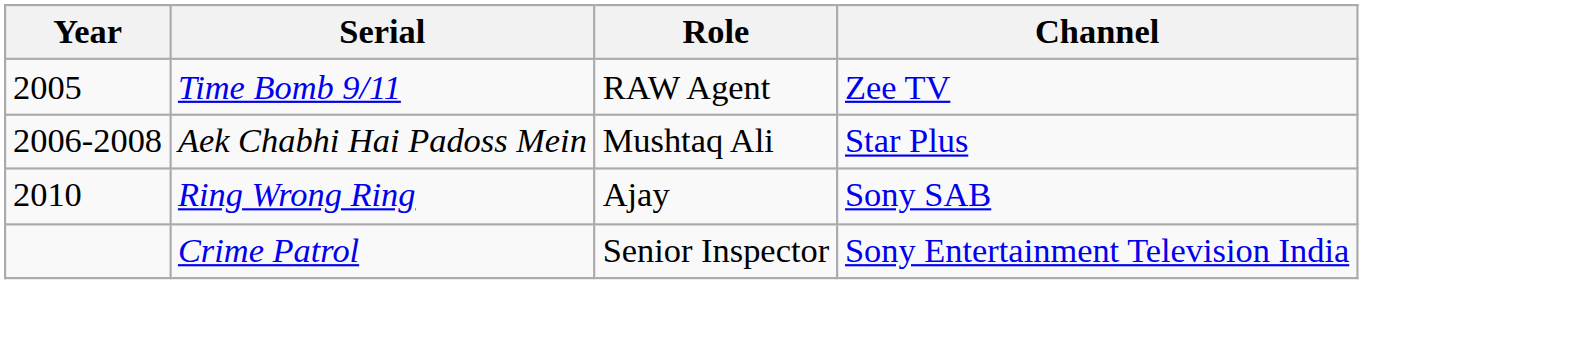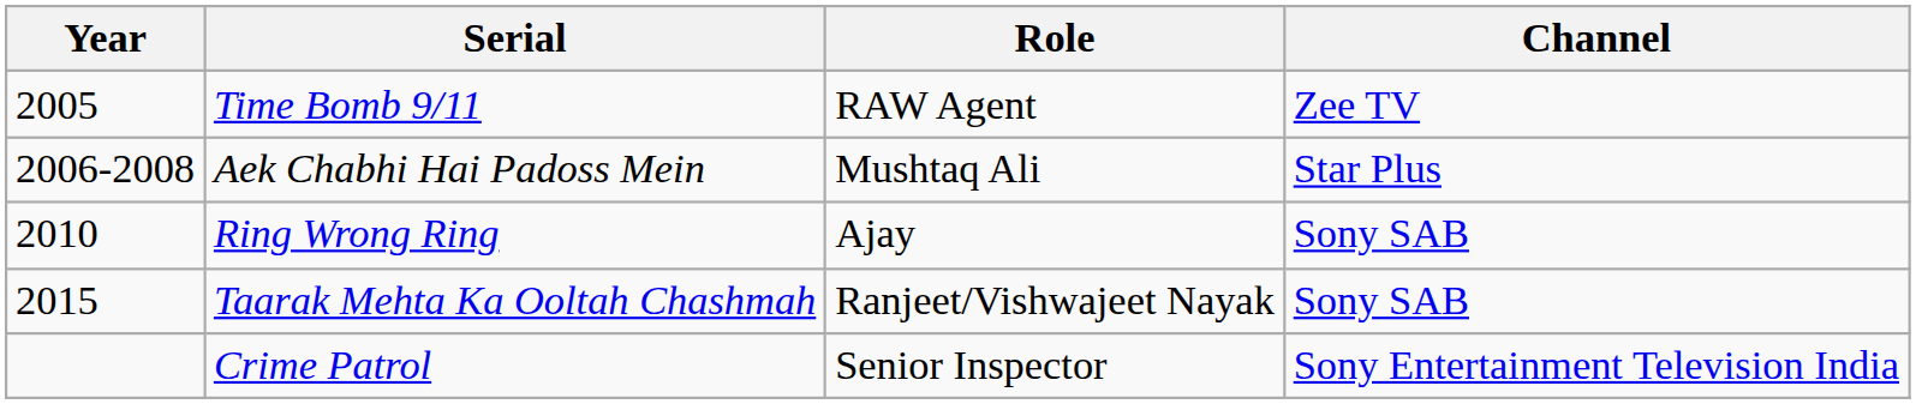+ row: 2015 | Taarak Mehta Ka Ooltah Chashmah | Ranjeet/Vishwajeet Nayak | Sony SAB
